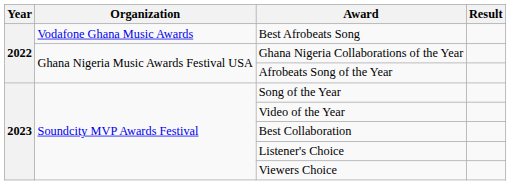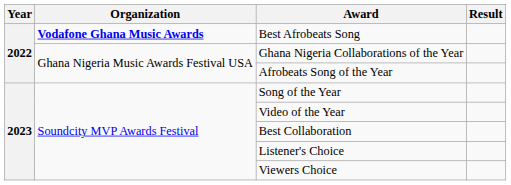Best Afrobeats Song | Organization: normal -> bold
